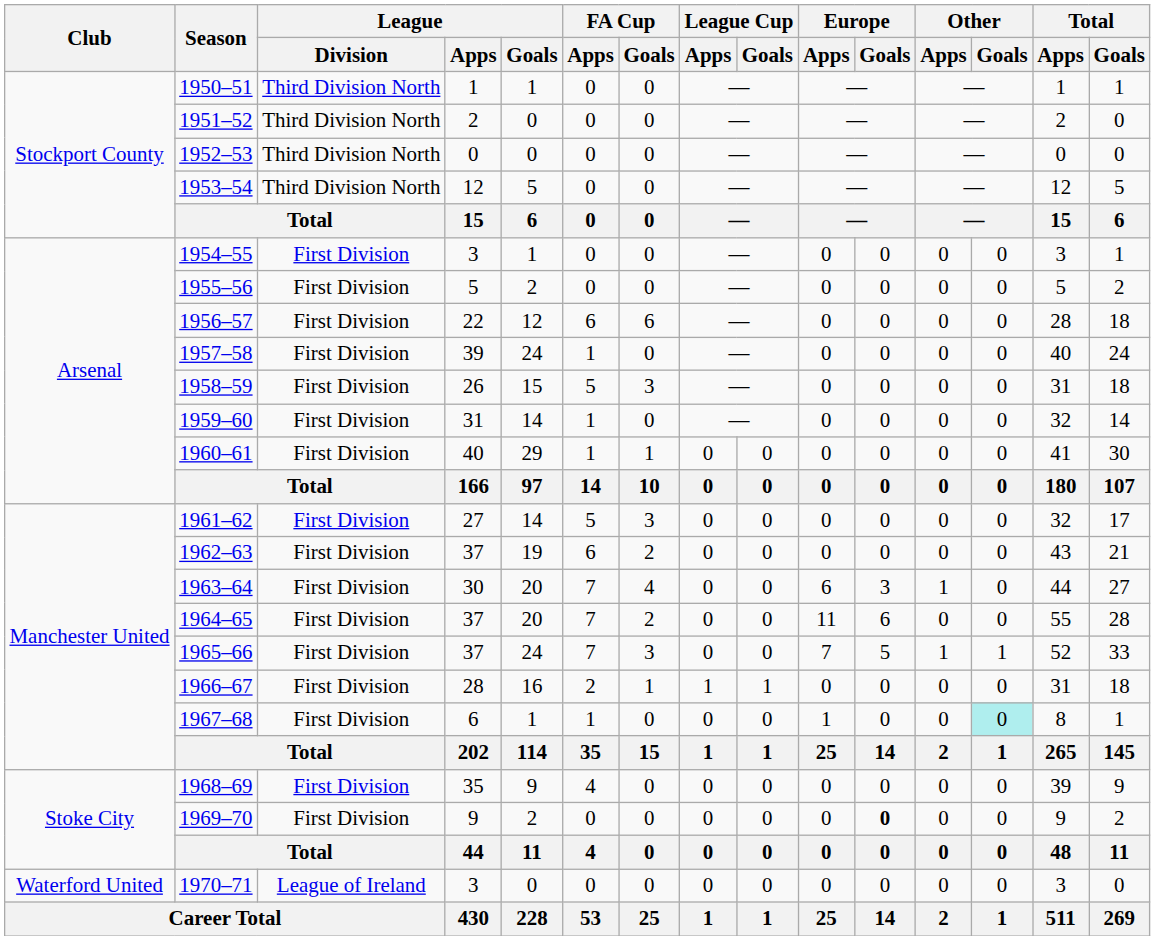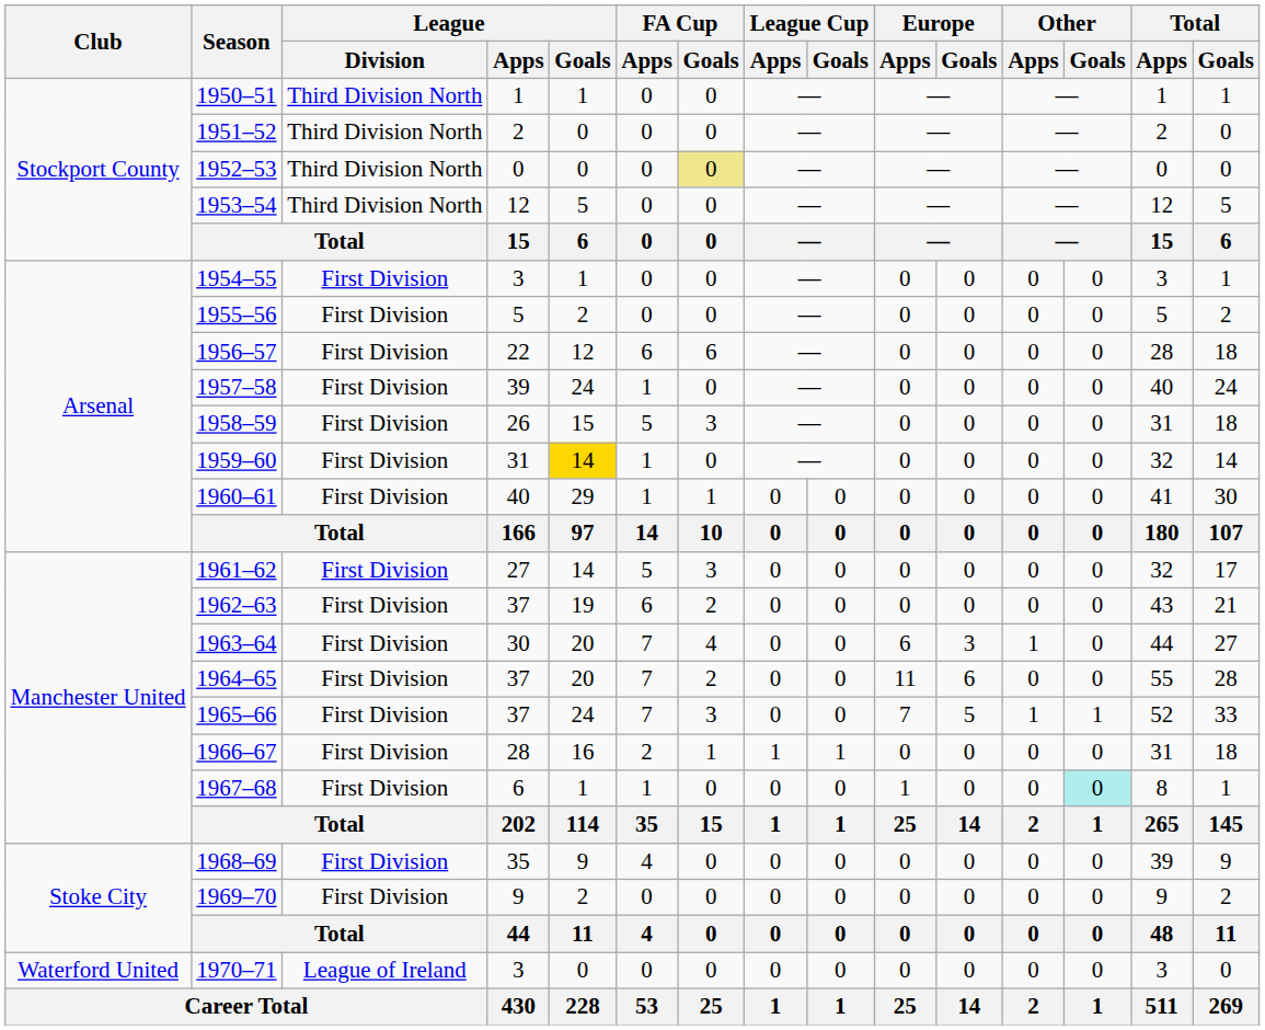1952–53 | FA Cup / Goals: no background -> khaki background
1959–60 | League / Goals: no background -> gold background
1969–70 | Europe / Goals: bold -> normal
